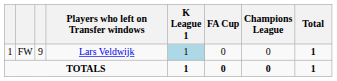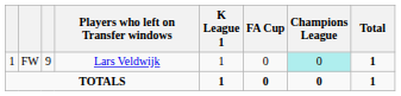row 2 | K League 1: lightblue background -> no background
row 2 | Champions League: no background -> paleturquoise background
